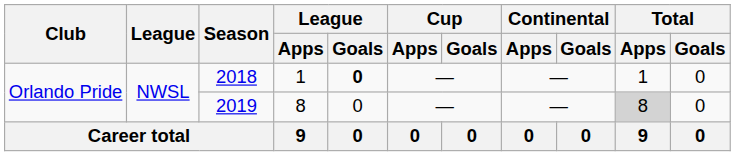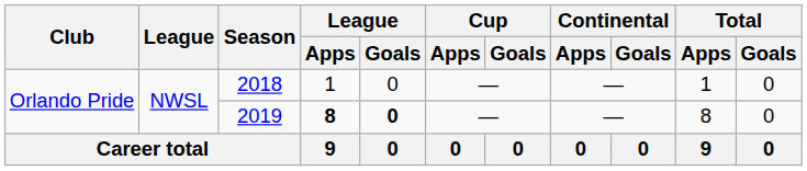2018 | League / Goals: bold -> normal
2019 | League / Apps: normal -> bold
2019 | League / Goals: normal -> bold
2019 | Total / Apps: lightgrey background -> no background
